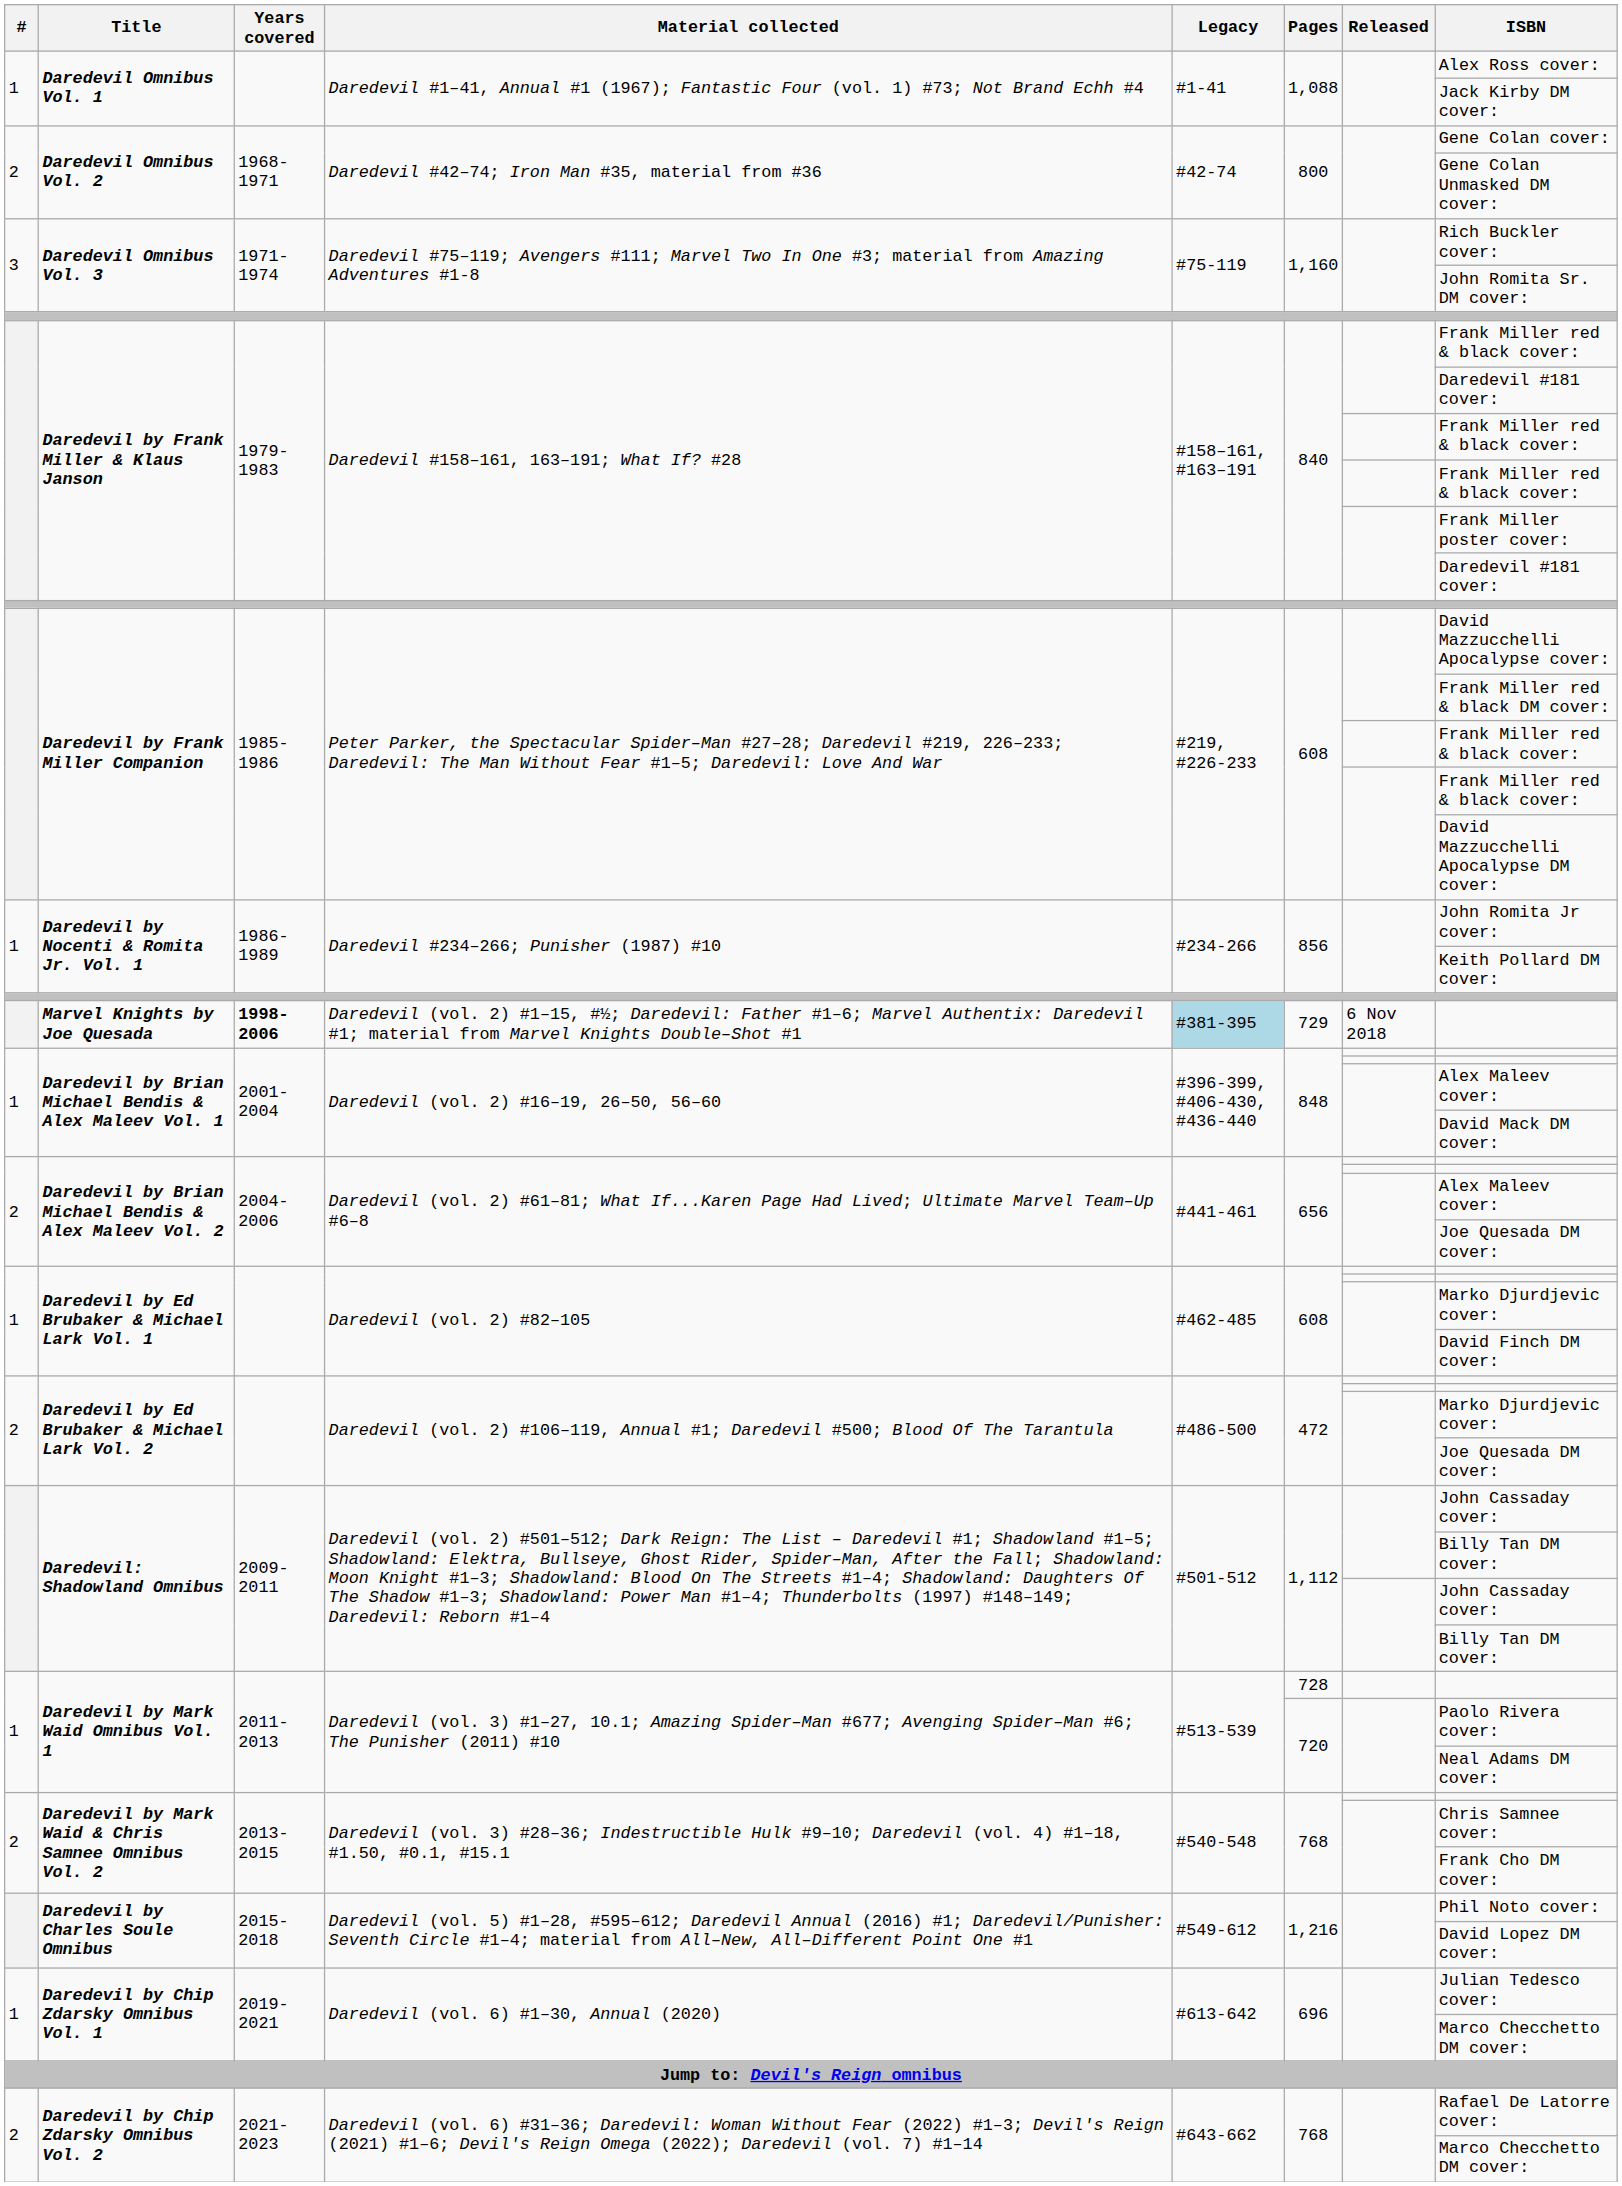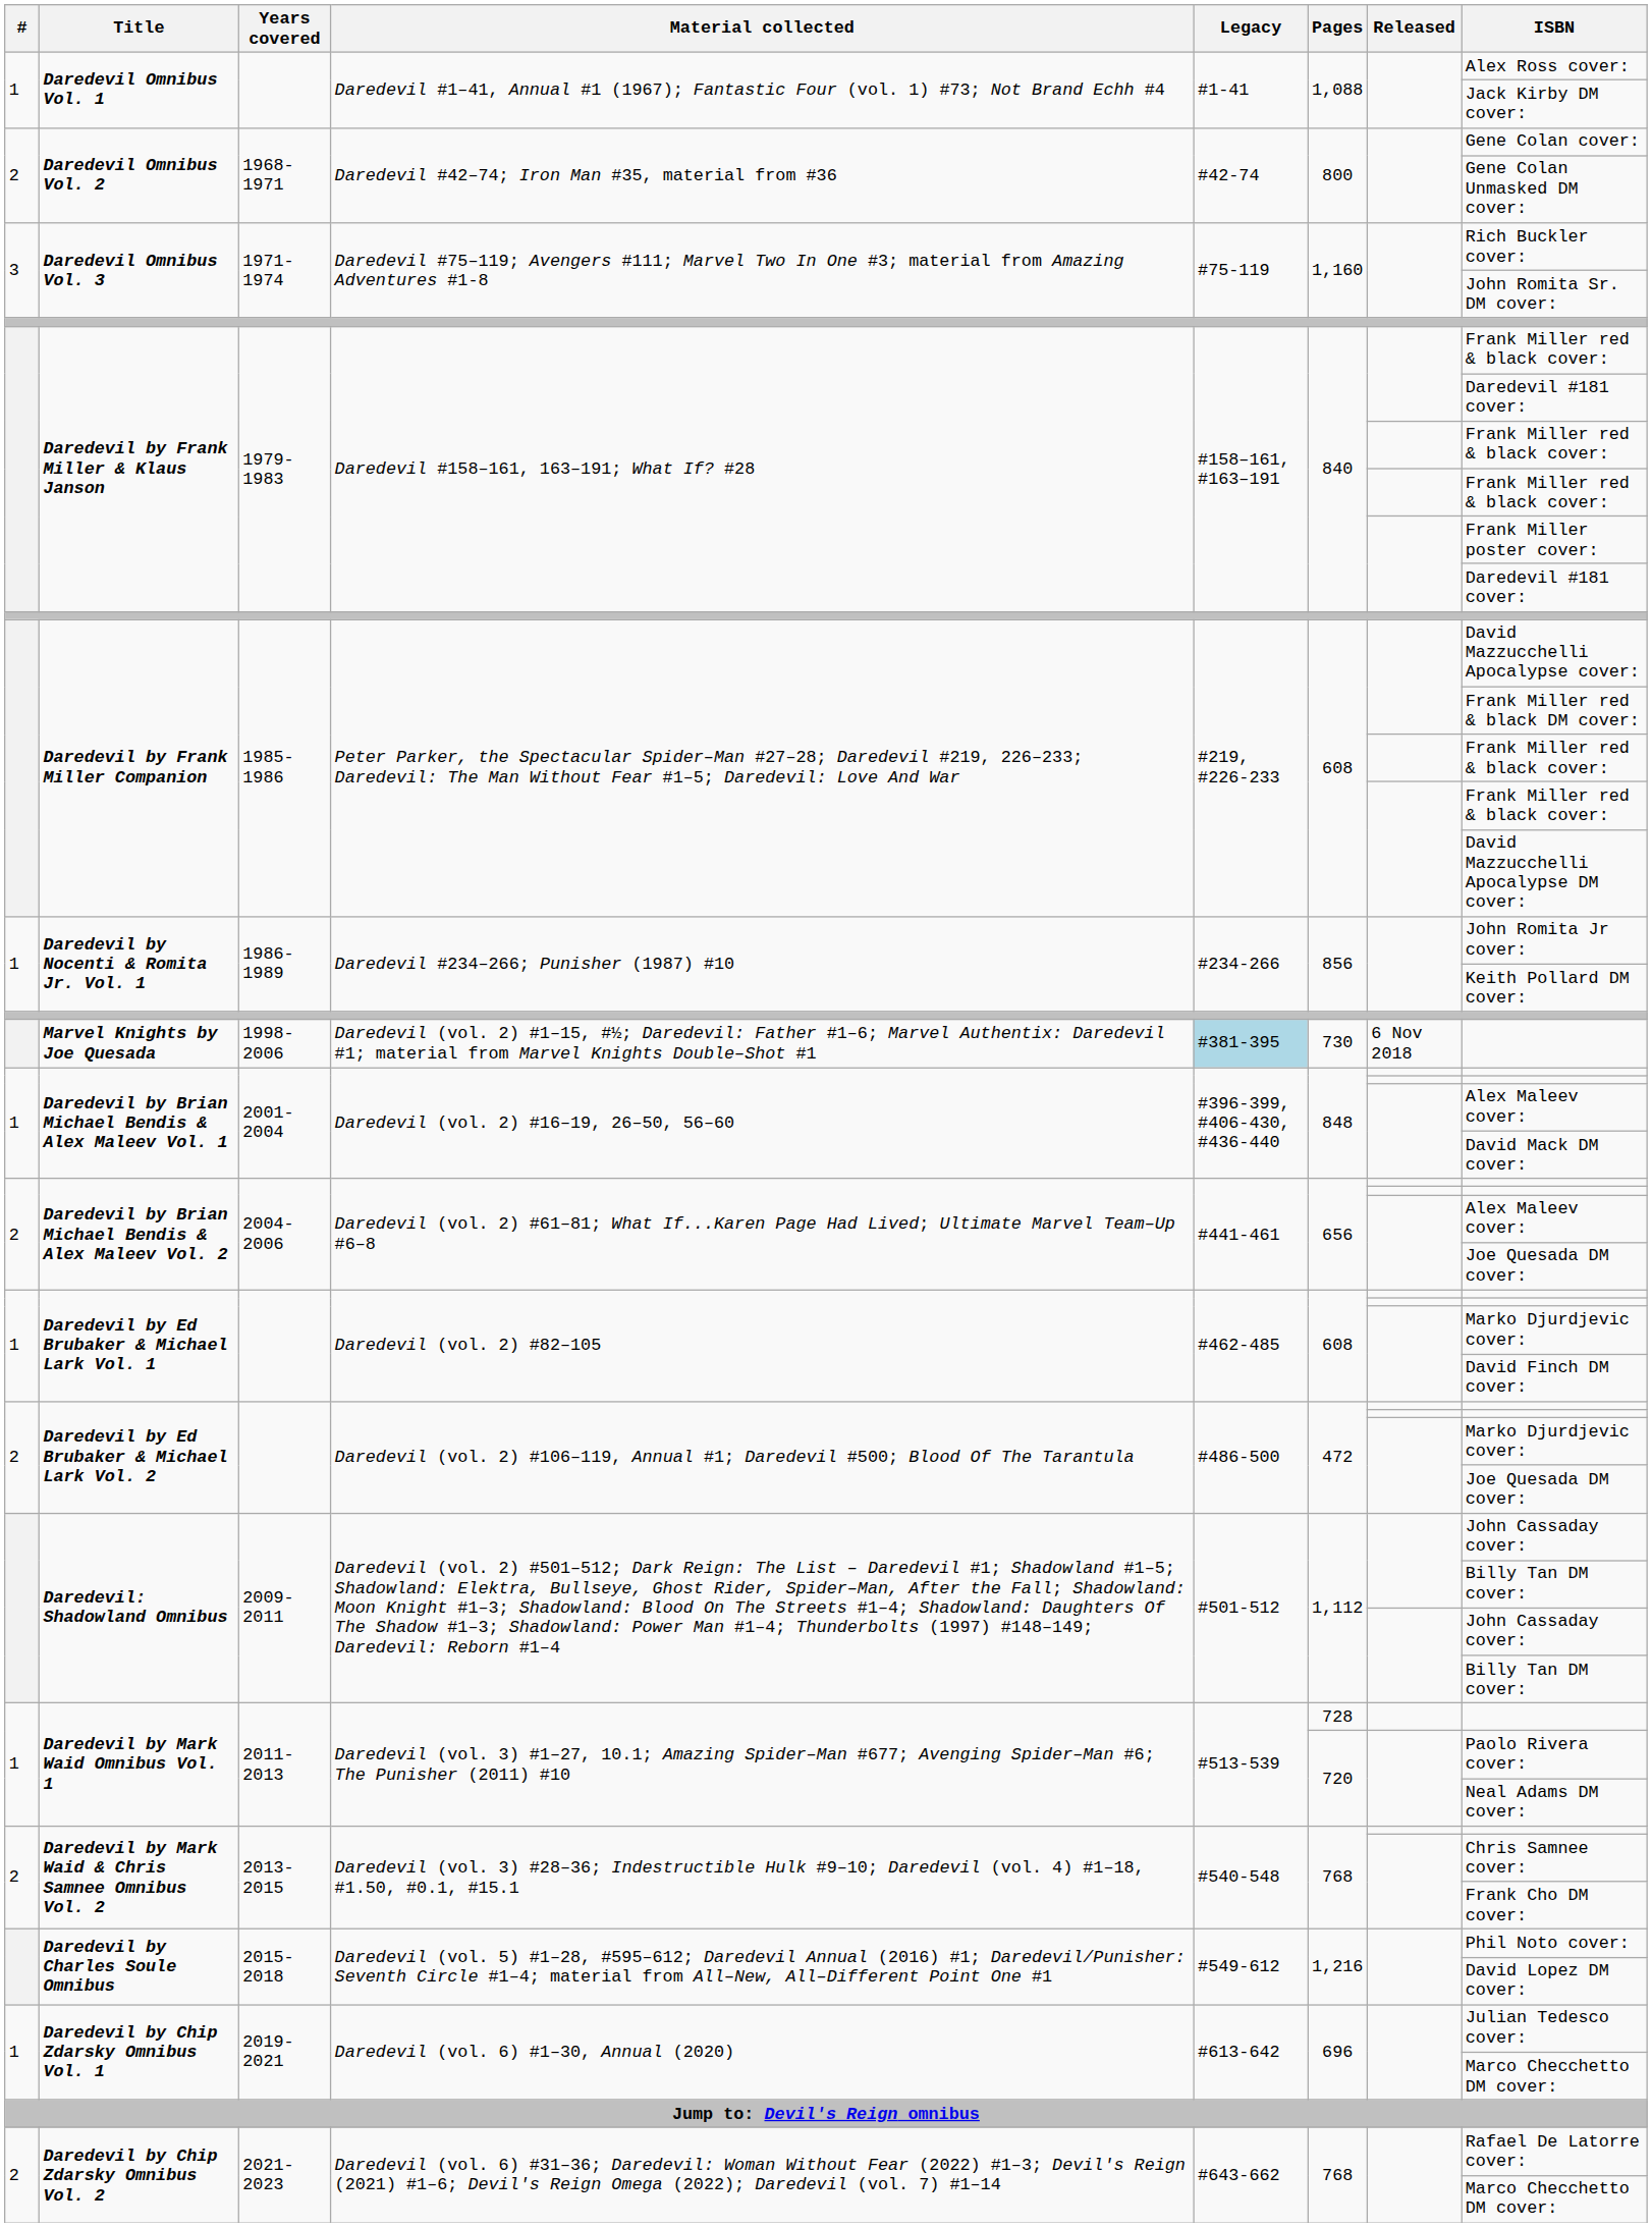Marvel Knights by Joe Quesada | Years covered: bold -> normal
Marvel Knights by Joe Quesada | Pages: 729 -> 730
